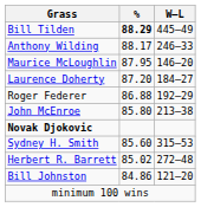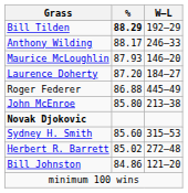Bill Tilden | W–L: 445–49 -> 192–29
Maurice McLoughlin | %: 87.95 -> 87.93
Roger Federer | W–L: 192–29 -> 445–49
